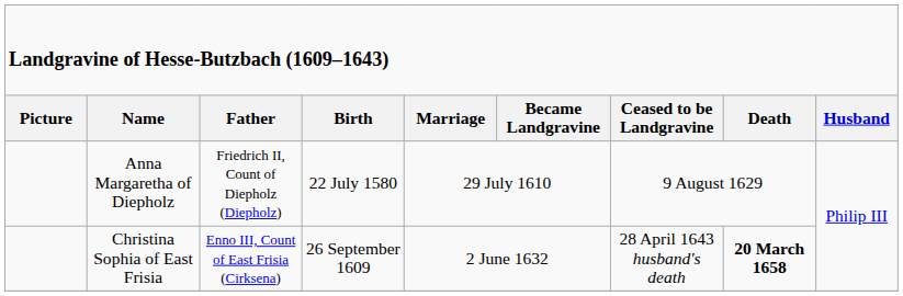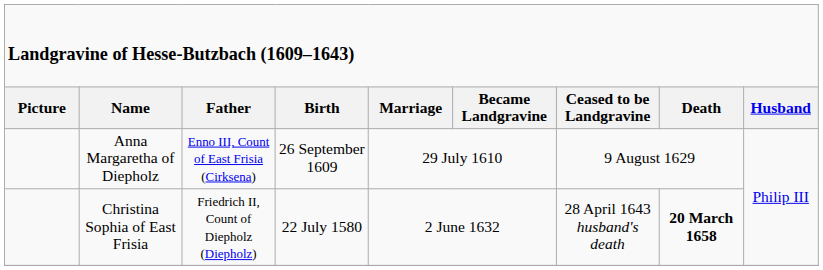Anna Margaretha of Diepholz | column 3: Friedrich II, Count of Diepholz (Diepholz) -> Enno III, Count of East Frisia (Cirksena)
Anna Margaretha of Diepholz | column 4: 22 July 1580 -> 26 September 1609
Christina Sophia of East Frisia | column 3: Enno III, Count of East Frisia (Cirksena) -> Friedrich II, Count of Diepholz (Diepholz)
Christina Sophia of East Frisia | column 4: 26 September 1609 -> 22 July 1580
